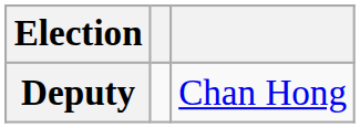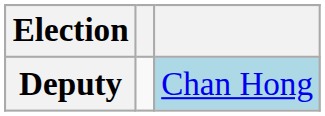Deputy | column 3: no background -> lightblue background
